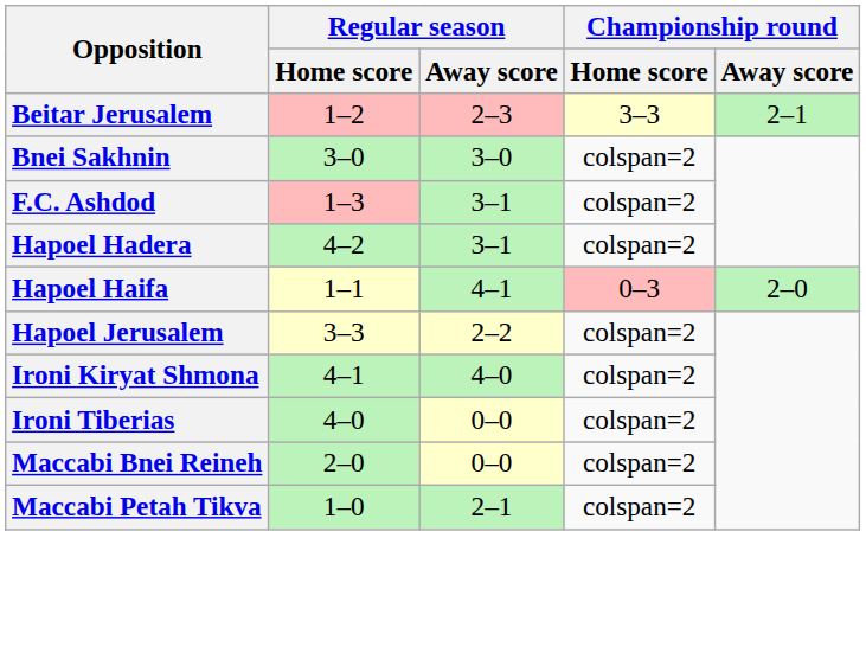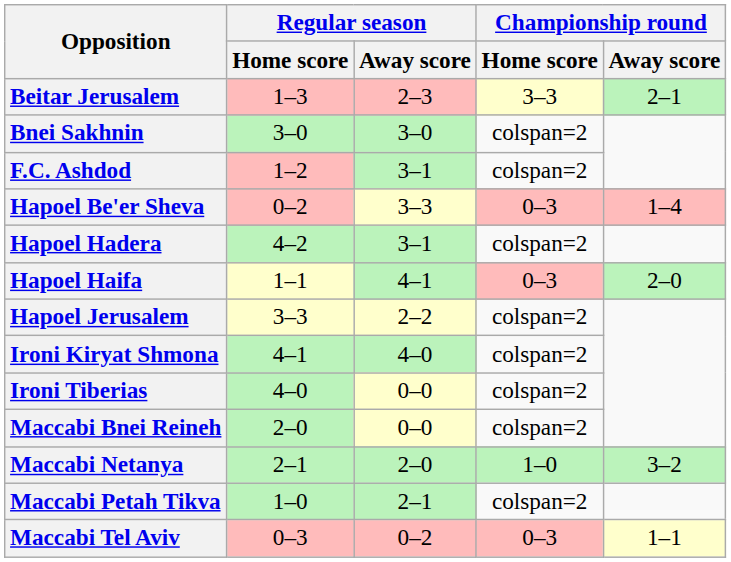Beitar Jerusalem | Regular season / Home score: 1–2 -> 1–3
F.C. Ashdod | Regular season / Home score: 1–3 -> 1–2
+ row: Hapoel Be'er Sheva | 0–2 | 3–3 | 0–3 | 1–4
+ row: Maccabi Netanya | 2–1 | 2–0 | 1–0 | 3–2
+ row: Maccabi Tel Aviv | 0–3 | 0–2 | 0–3 | 1–1
